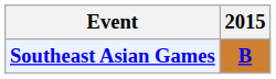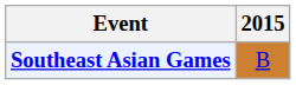Southeast Asian Games | 2015: bold -> normal
